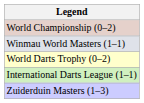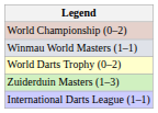row 5 | column 1: International Darts League (1–1) -> Zuiderduin Masters (1–3)
row 6 | column 1: Zuiderduin Masters (1–3) -> International Darts League (1–1)
